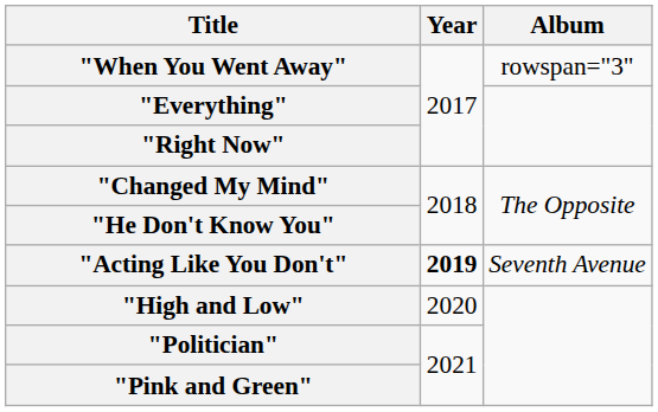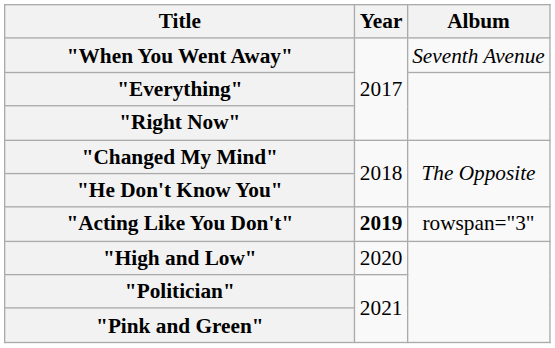"When You Went Away" | Album: rowspan="3" -> Seventh Avenue
"Acting Like You Don't" | Album: Seventh Avenue -> rowspan="3"
